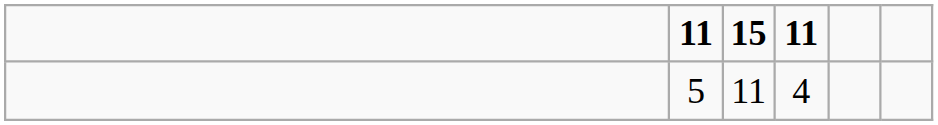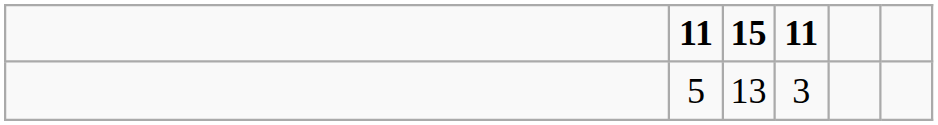row 2 | 15: 11 -> 13
row 2 | column 4: 4 -> 3
